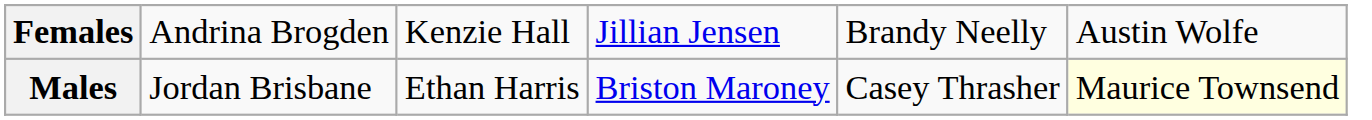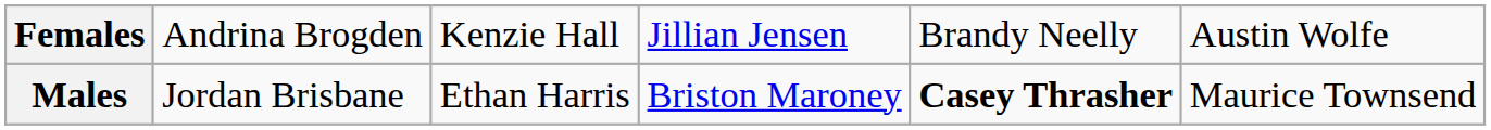Males | column 5: normal -> bold
Males | column 6: lightyellow background -> no background
